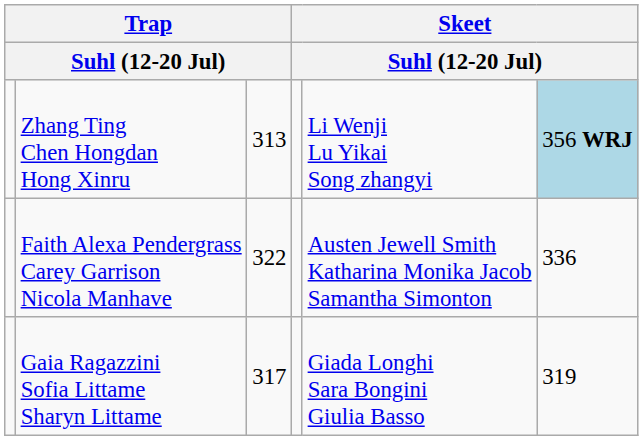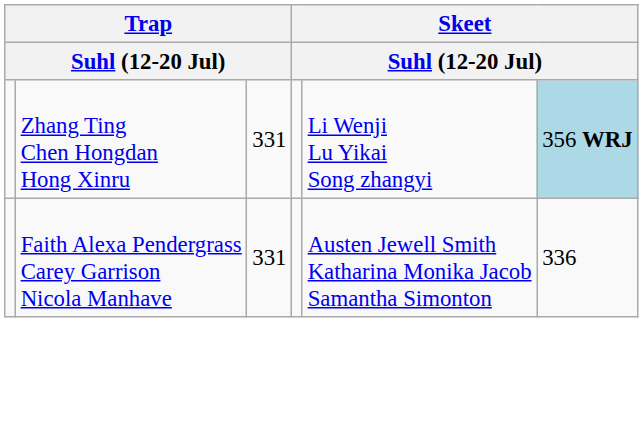Zhang Ting Chen Hongdan Hong Xinru | column 3: 313 -> 331
Faith Alexa Pendergrass Carey Garrison Nicola Manhave | column 3: 322 -> 331
- row: Gaia Ragazzini Sofia Littame Sharyn Littame | 317 | Giada Longhi Sara Bongini Giulia Basso | 319
